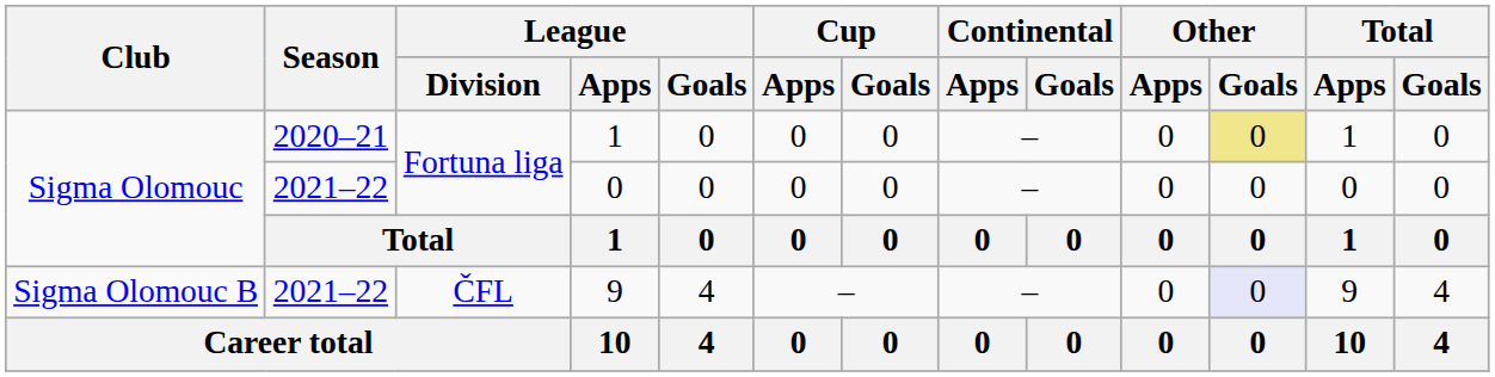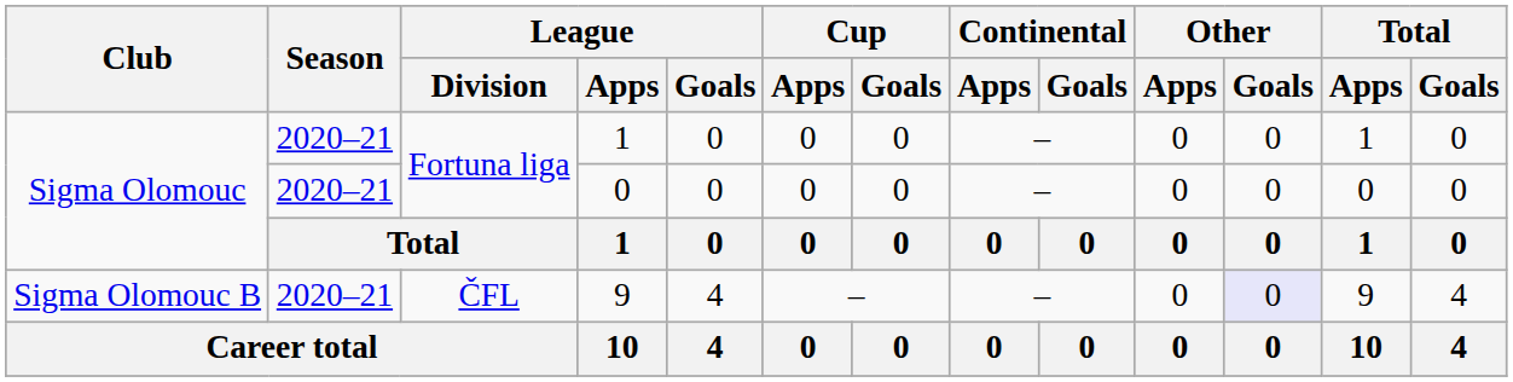row 3 | Other / Goals: khaki background -> no background
row 4 | Season: 2021–22 -> 2020–21
row 6 | Season: 2021–22 -> 2020–21
